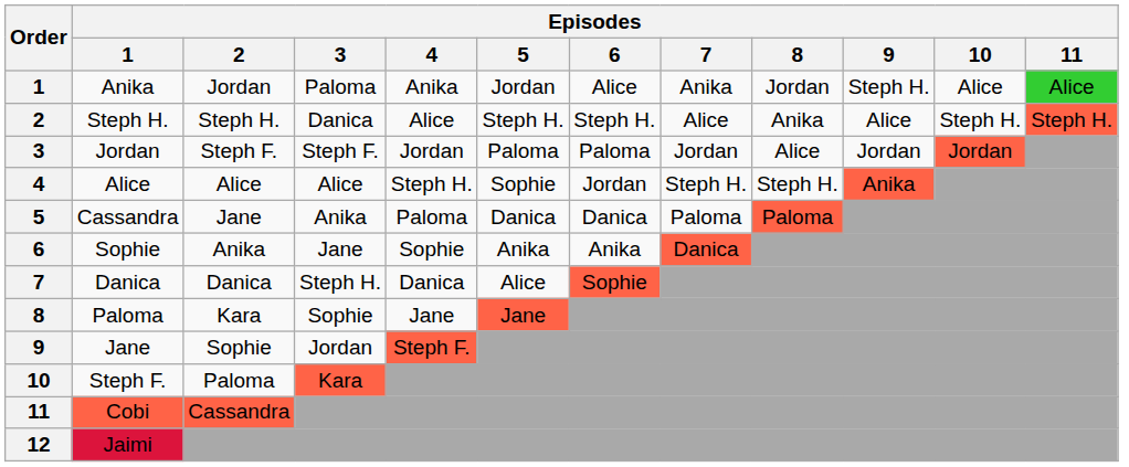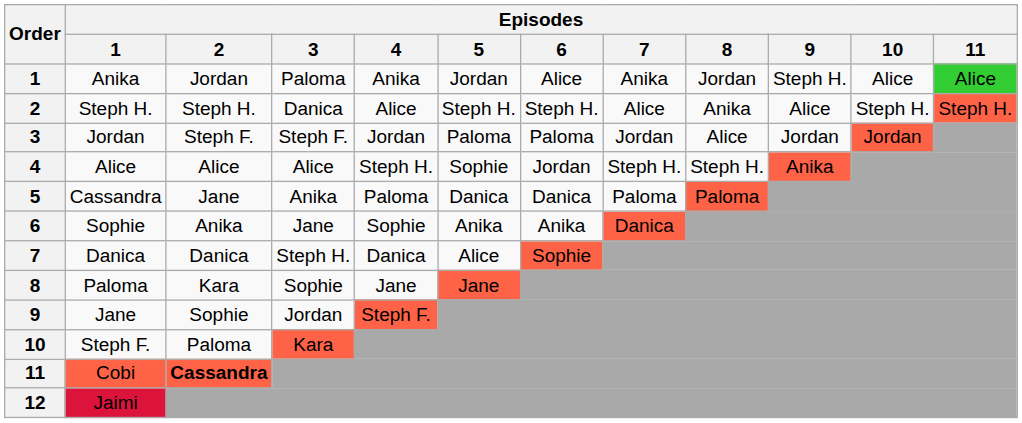Cobi | Episodes / 2: normal -> bold
